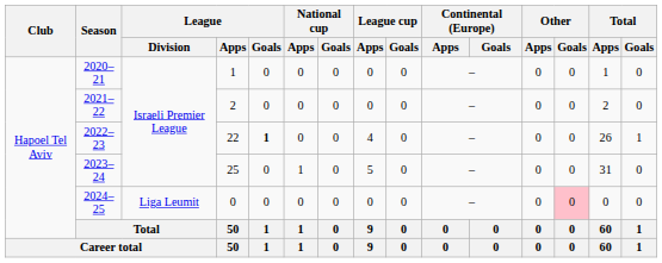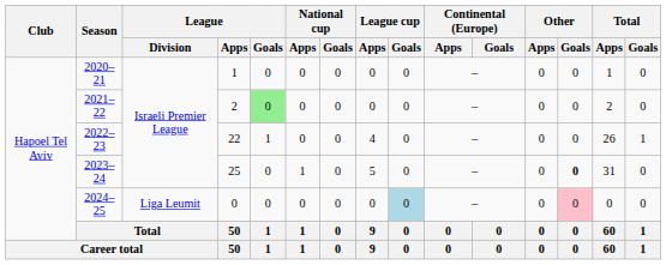2021–22 | League / Goals: no background -> lightgreen background
2022–23 | League / Goals: bold -> normal
2023–24 | Other / Goals: normal -> bold
2024–25 | League cup / Goals: no background -> lightblue background
